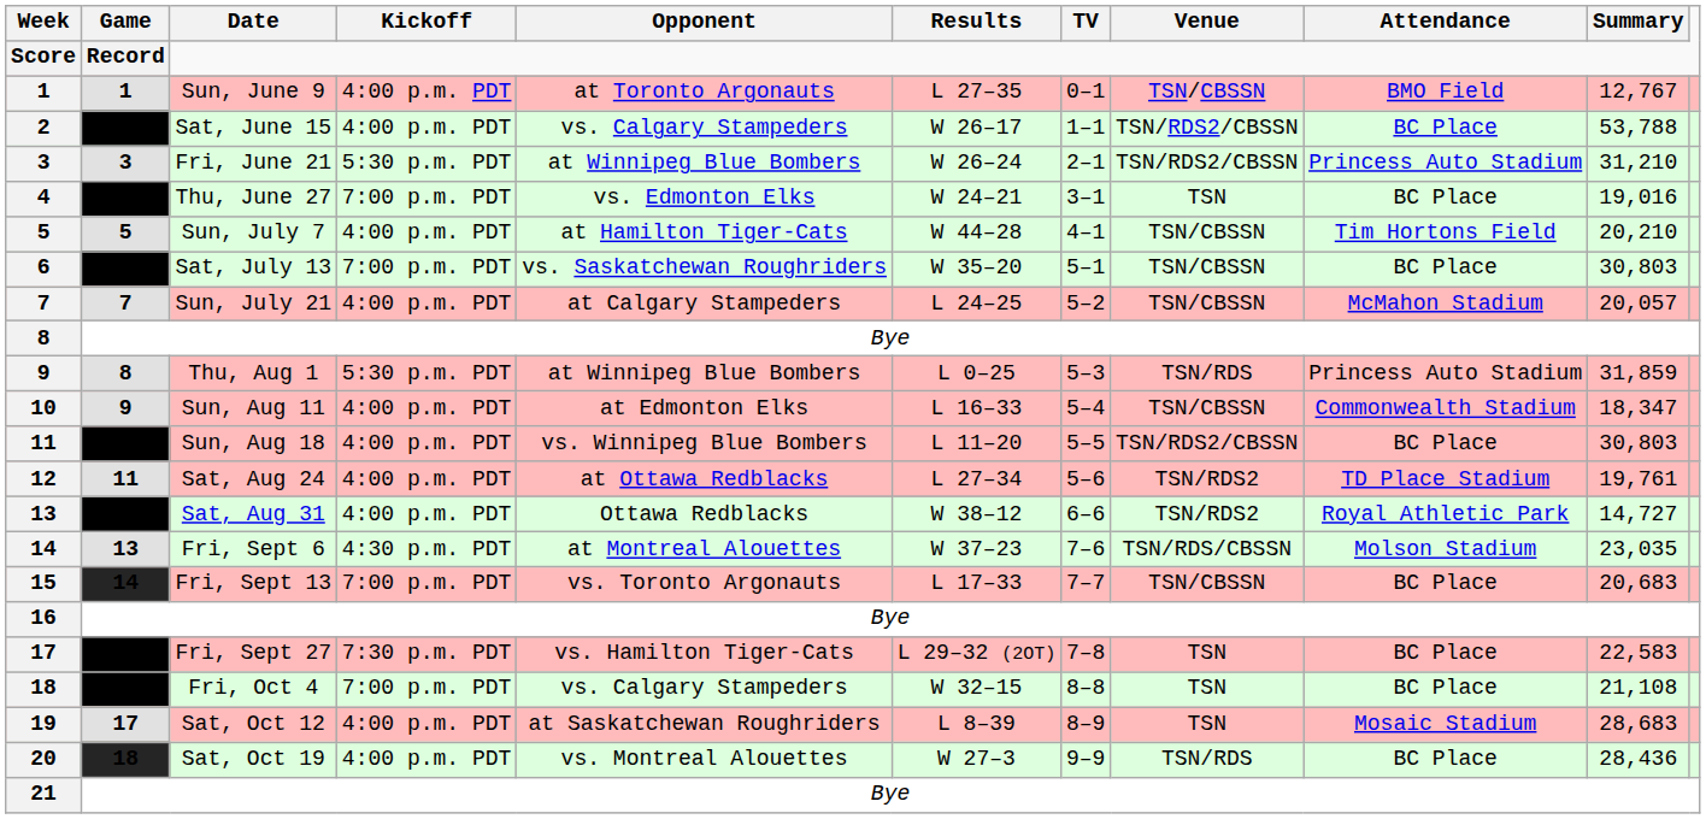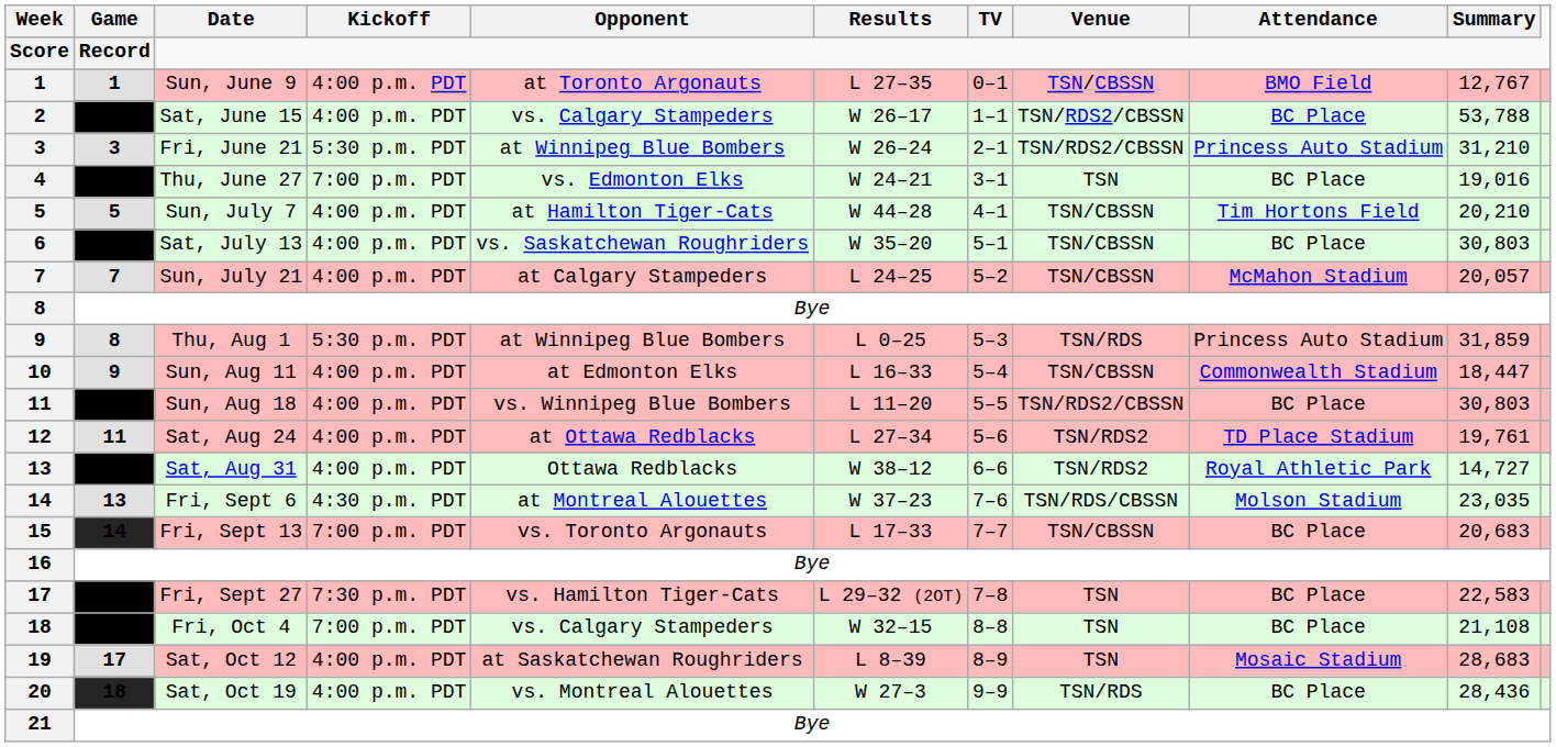Sat, July 13 | Kickoff: 7:00 p.m. PDT -> 4:00 p.m. PDT
Sun, Aug 11 | Summary: 18,347 -> 18,447
